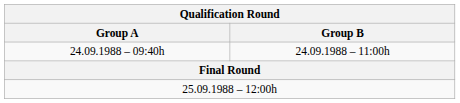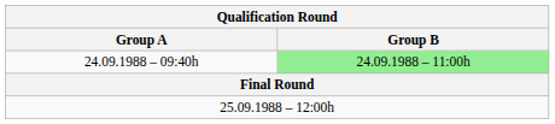24.09.1988 – 09:40h | Group B: no background -> lightgreen background
